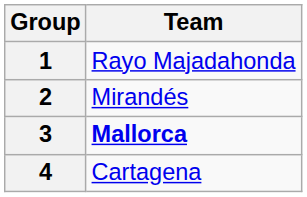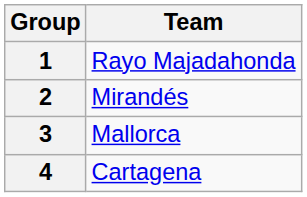3 | Team: bold -> normal
